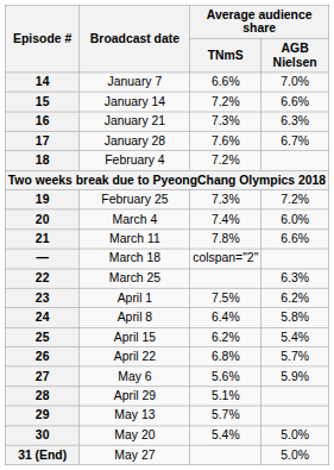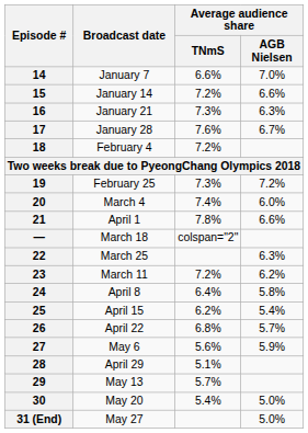21 | Broadcast date: March 11 -> April 1
23 | Broadcast date: April 1 -> March 11
23 | Average audience share / TNmS: 7.5% -> 7.2%
